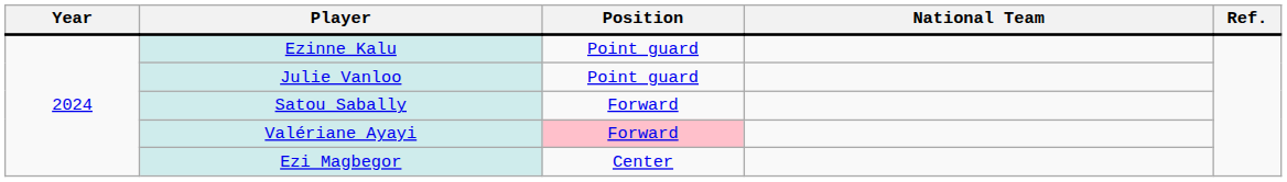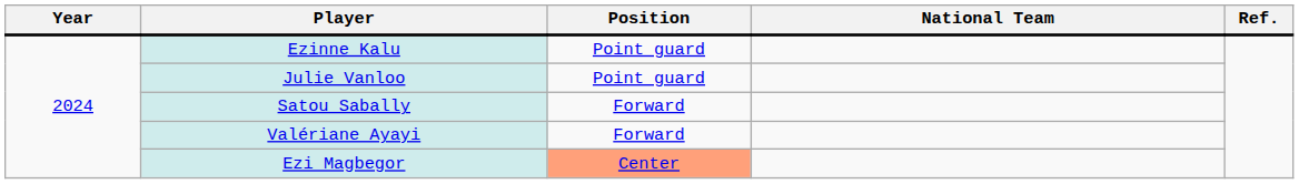Valériane Ayayi | Position: pink background -> no background
Ezi Magbegor | Position: no background -> lightsalmon background
